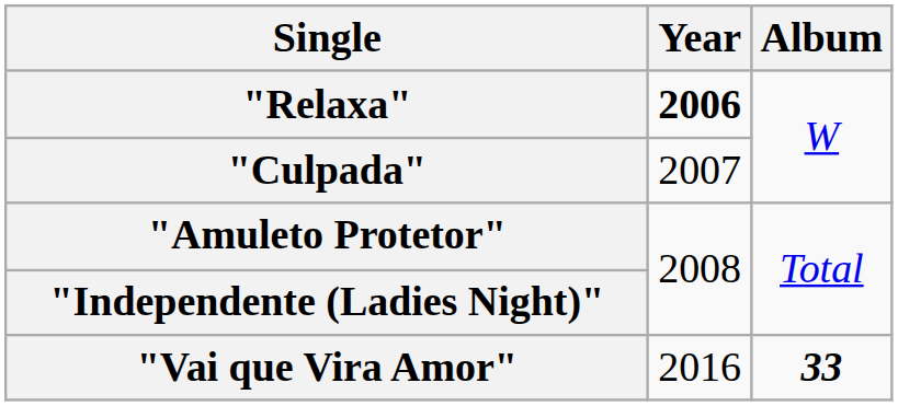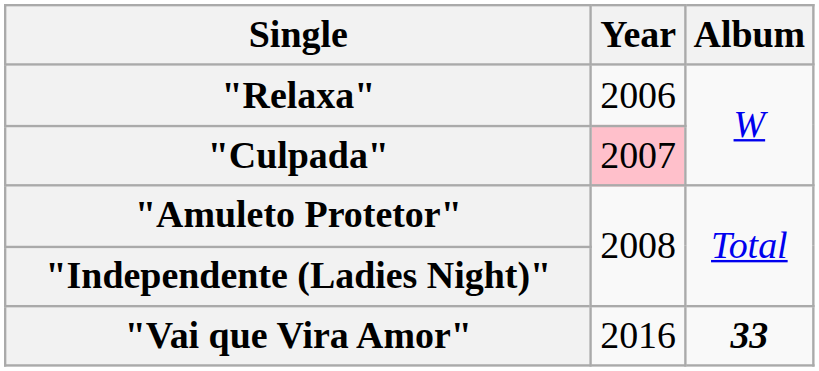"Relaxa" | Year: bold -> normal
"Culpada" | Year: no background -> pink background
